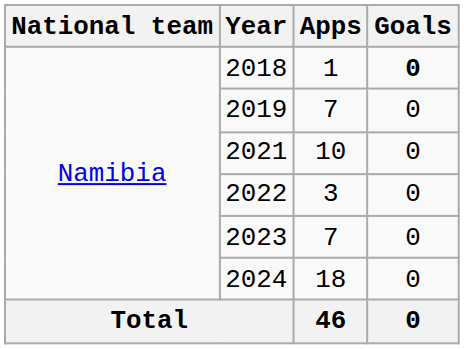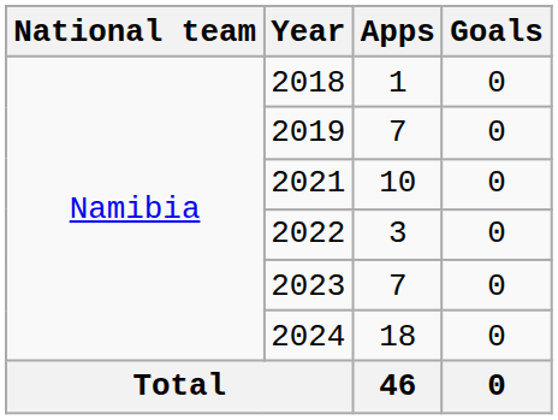2018 | Goals: bold -> normal
